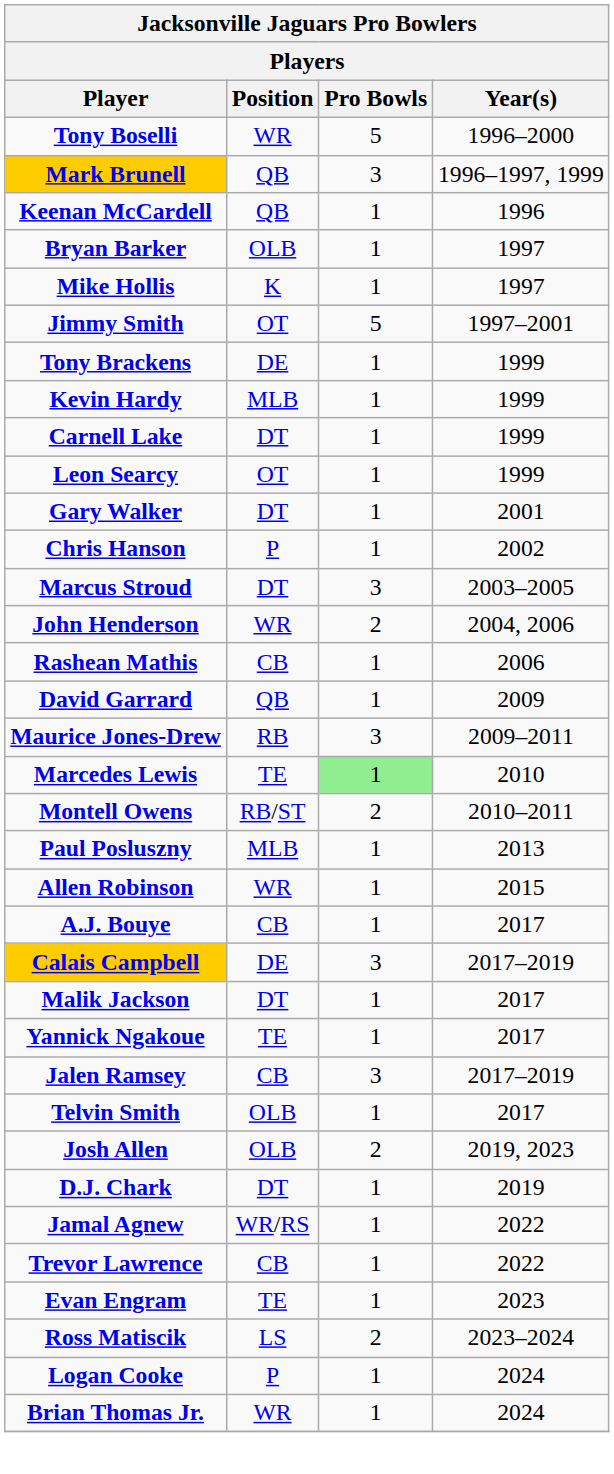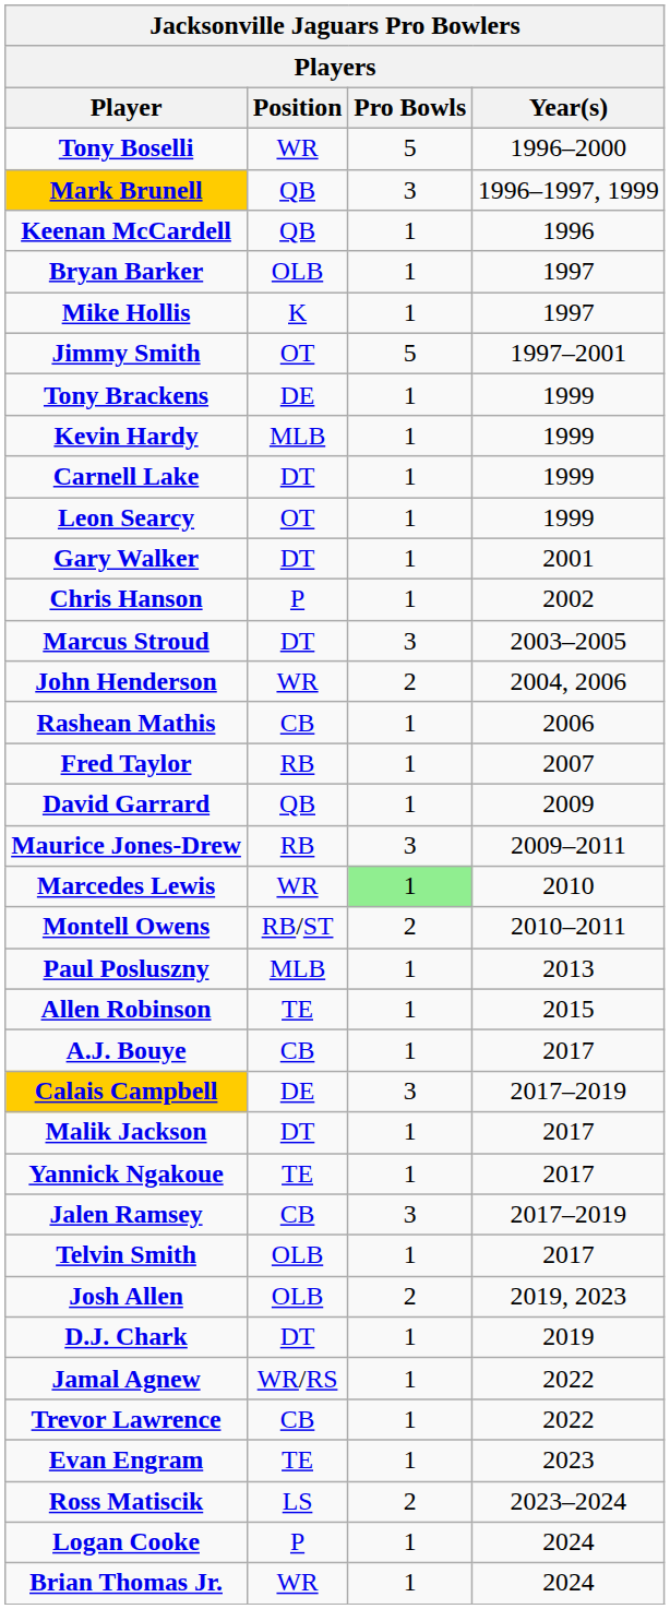+ row: Fred Taylor | RB | 1 | 2007
Marcedes Lewis | Position: TE -> WR
Allen Robinson | Position: WR -> TE
